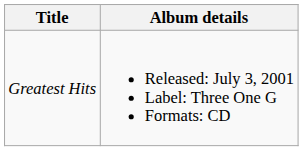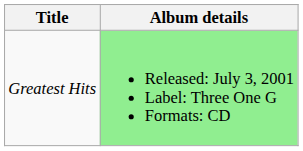Greatest Hits | Album details: no background -> lightgreen background
